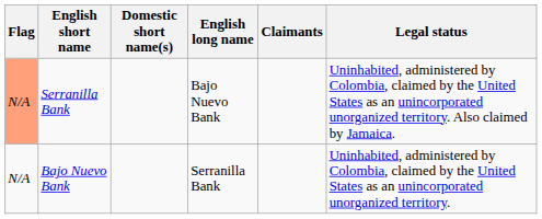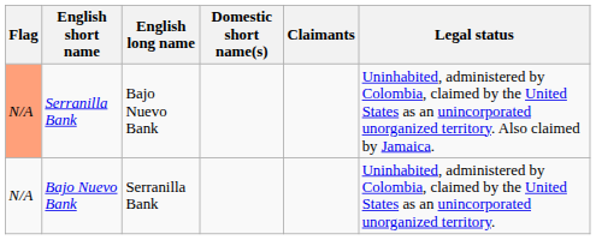columns swapped: English long name <-> Domestic short name(s)
